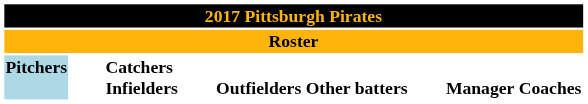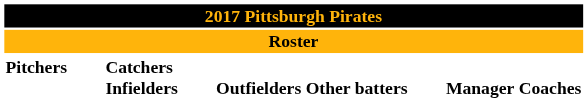Pitchers | column 1: lightblue background -> no background
